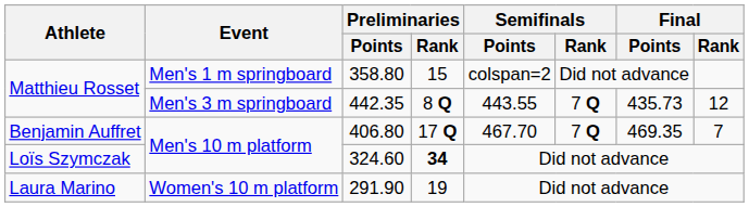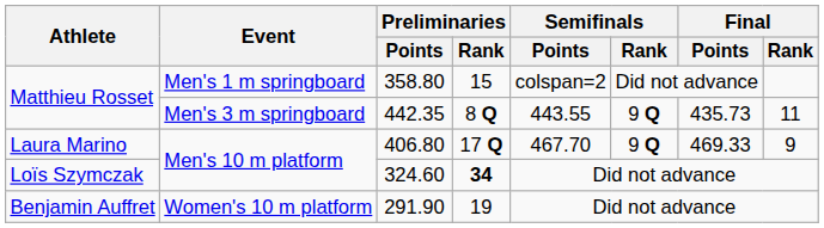442.35 | Semifinals / Rank: 7 Q -> 9 Q
442.35 | Final / Rank: 12 -> 11
406.80 | Athlete: Benjamin Auffret -> Laura Marino
406.80 | Semifinals / Rank: 7 Q -> 9 Q
406.80 | Final / Points: 469.35 -> 469.33
406.80 | Final / Rank: 7 -> 9
291.90 | Athlete: Laura Marino -> Benjamin Auffret
